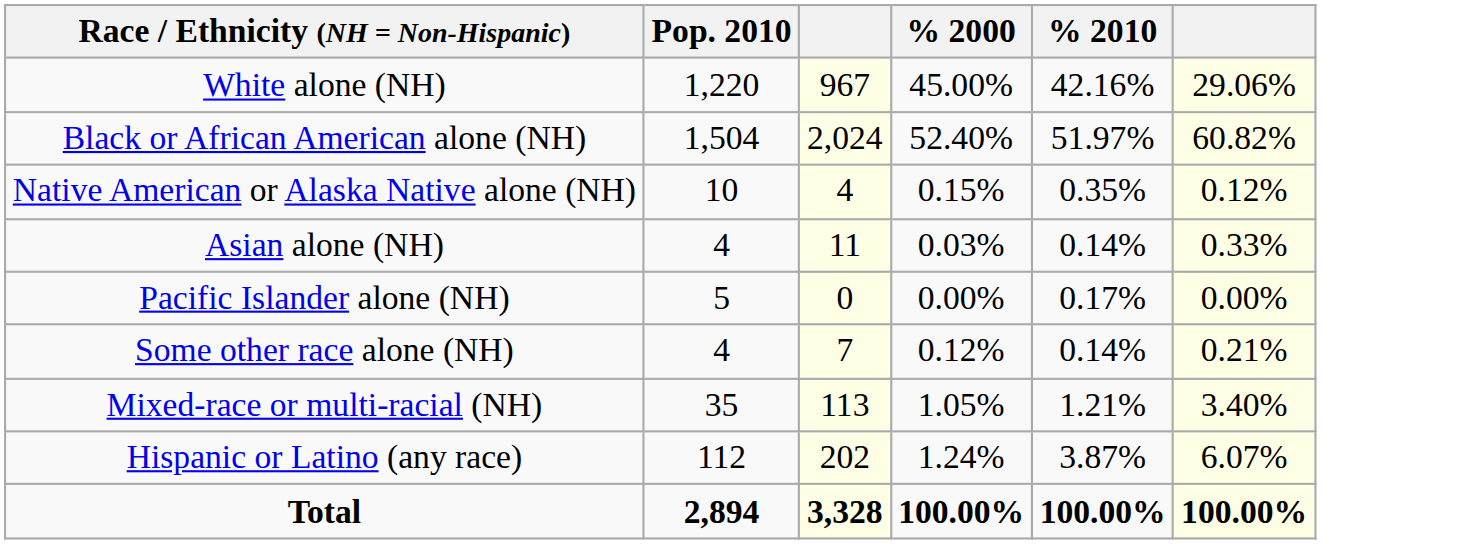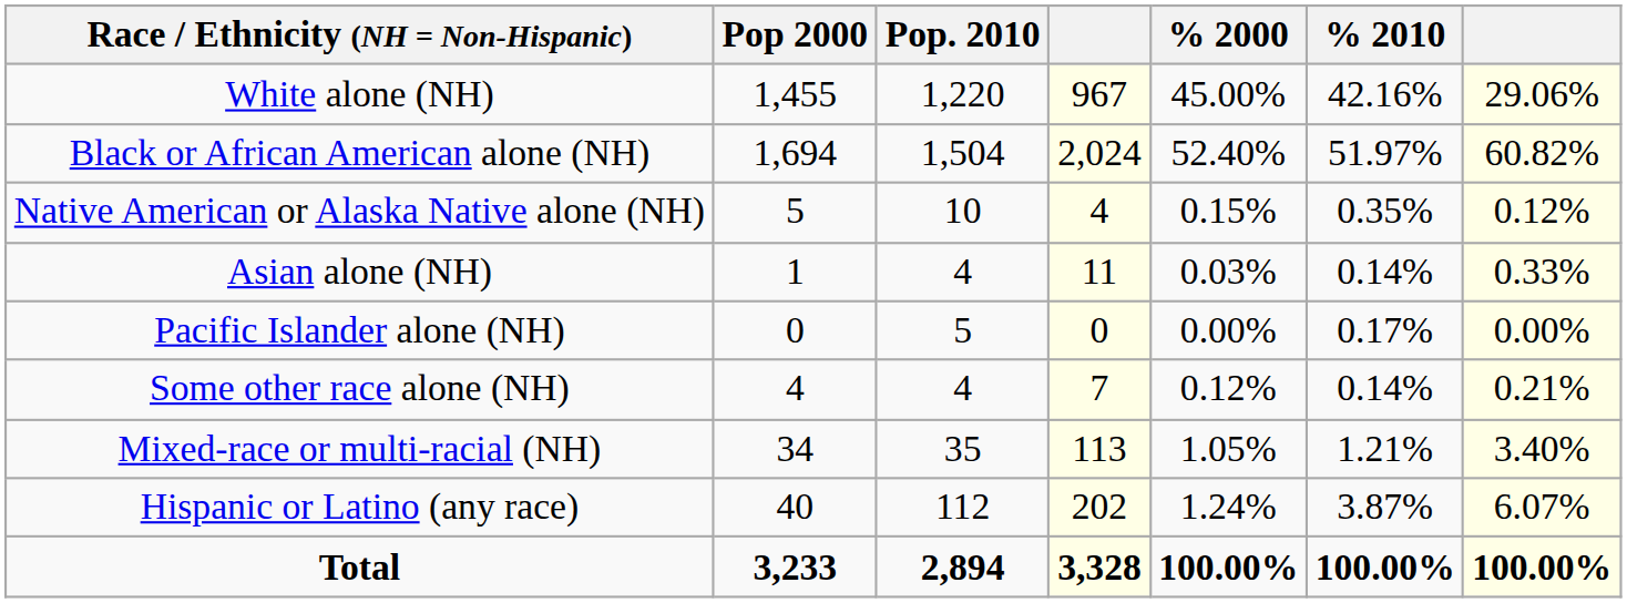+ column: Pop 2000 | 1,455 | 1,694 | 5 | 1 | 0 | 4 | 34 | 40 | 3,233
